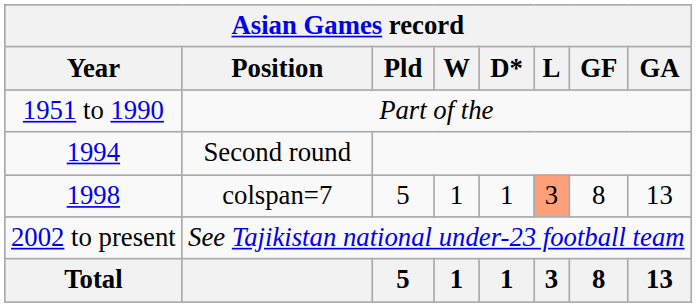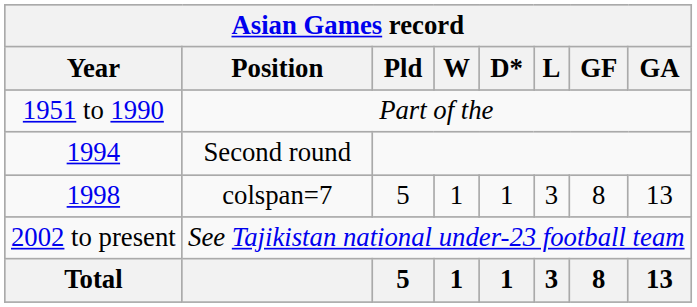1998 | Asian Games record / L: lightsalmon background -> no background
